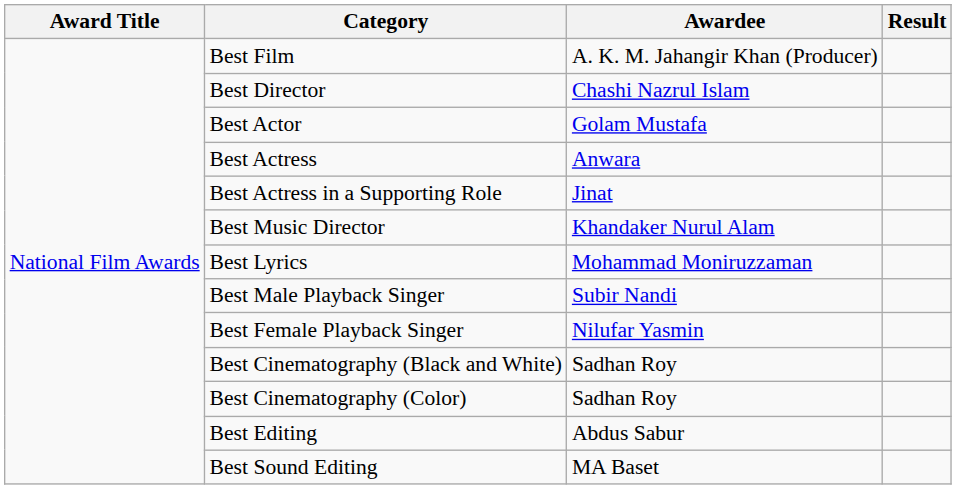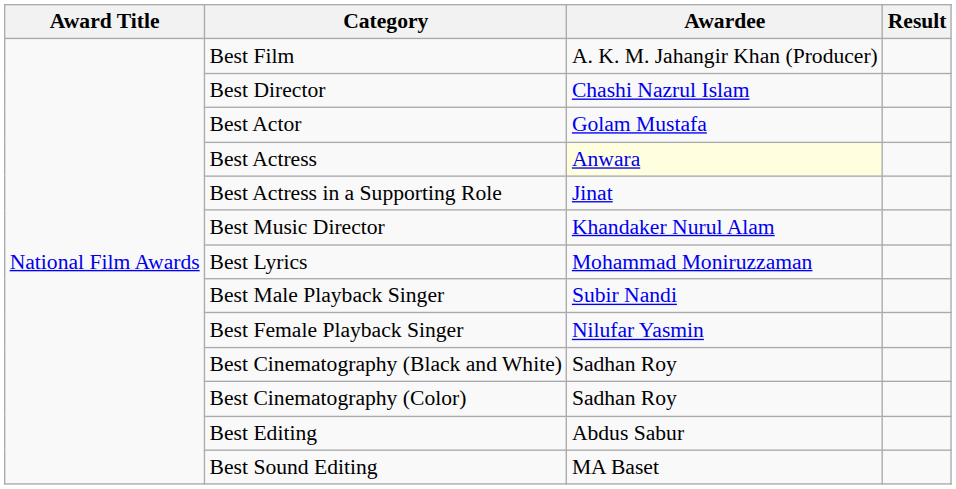Best Actress | Awardee: no background -> lightyellow background
